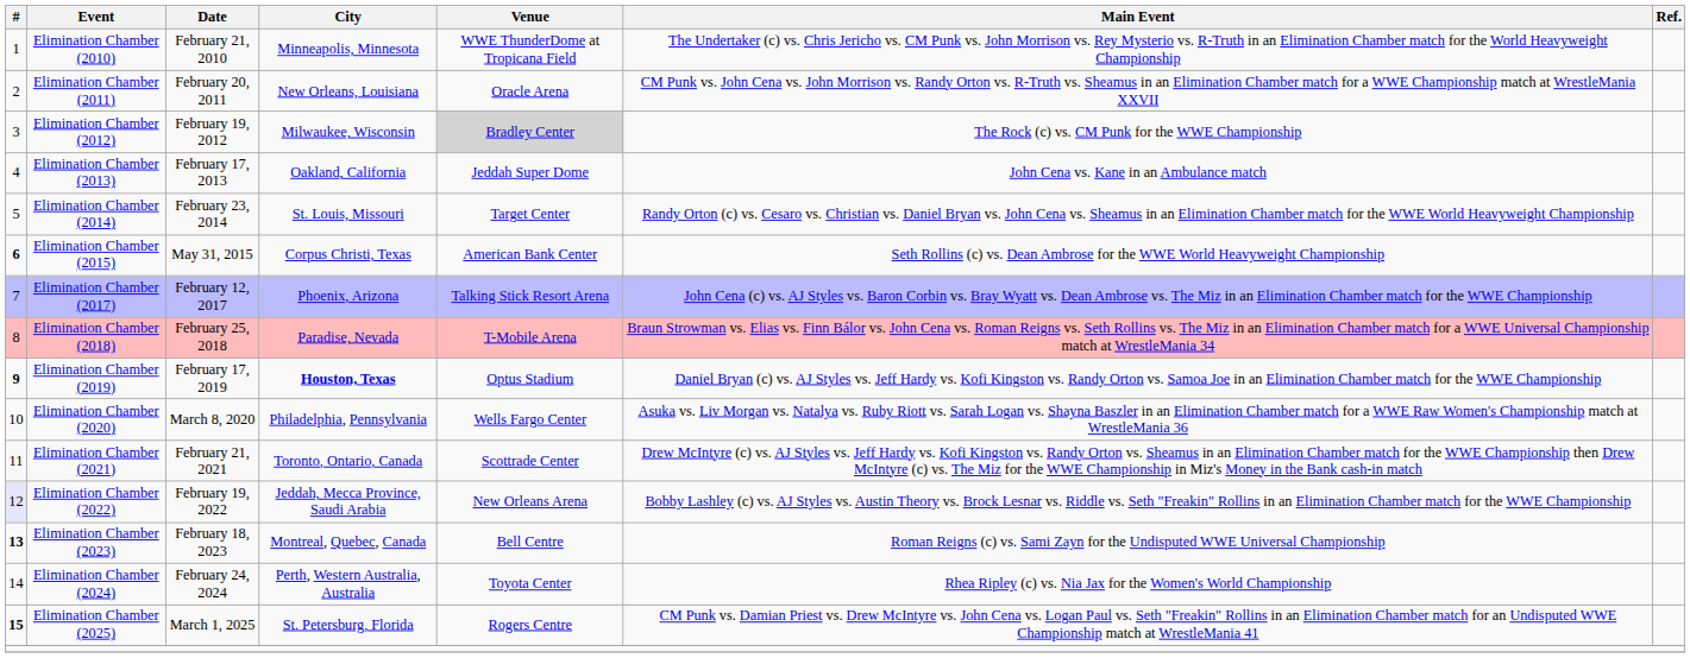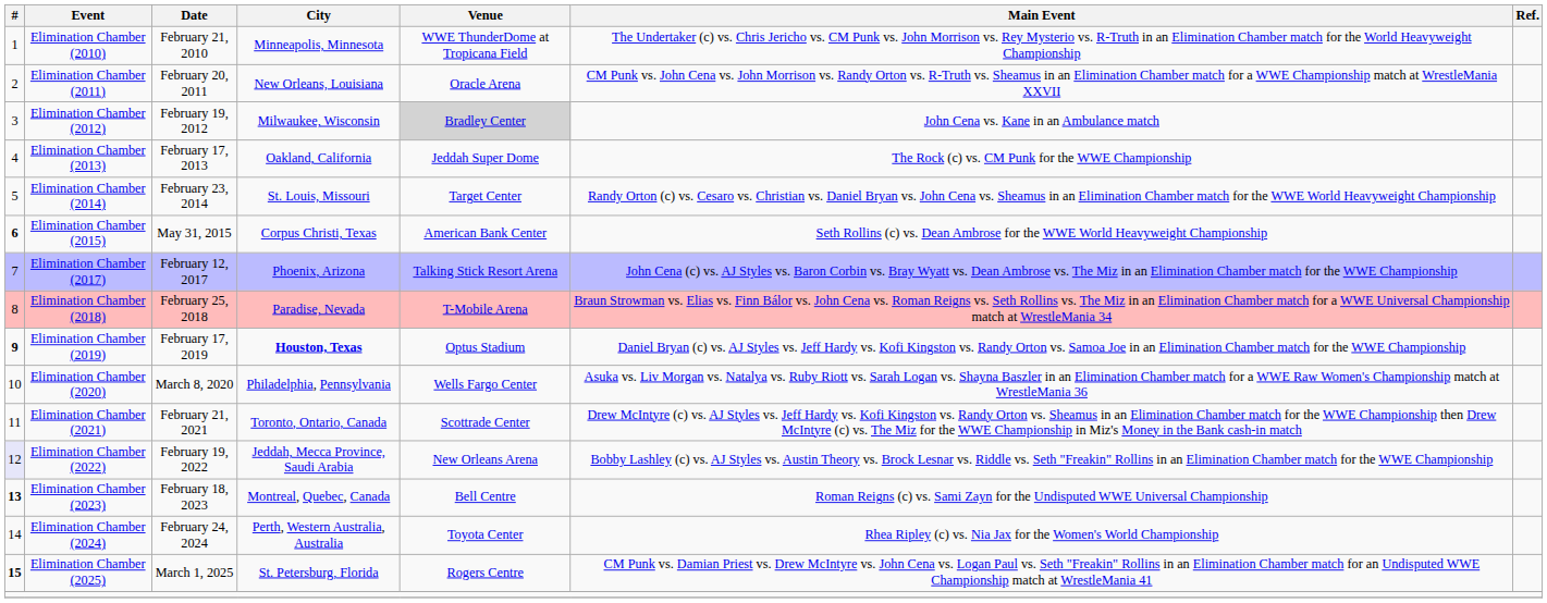Elimination Chamber (2012) | Main Event: The Rock (c) vs. CM Punk for the WWE Championship -> John Cena vs. Kane in an Ambulance match
Elimination Chamber (2013) | Main Event: John Cena vs. Kane in an Ambulance match -> The Rock (c) vs. CM Punk for the WWE Championship
